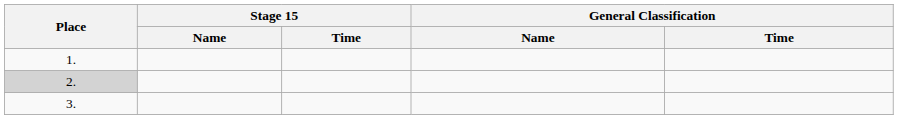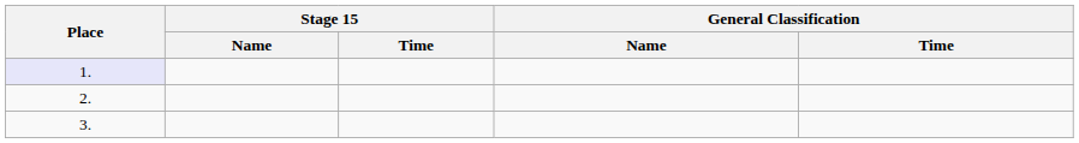1. | Place: no background -> lavender background
2. | Place: lightgrey background -> no background
